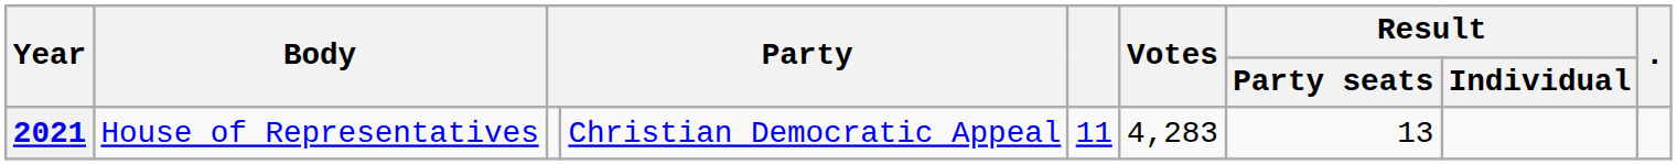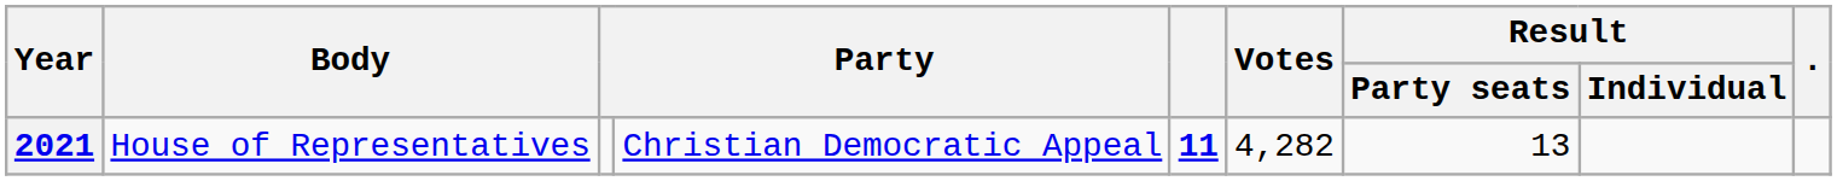2021 | column 5: normal -> bold
2021 | Votes: 4,283 -> 4,282
